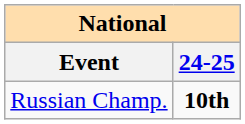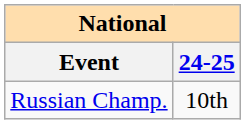Russian Champ. | 24-25: bold -> normal
